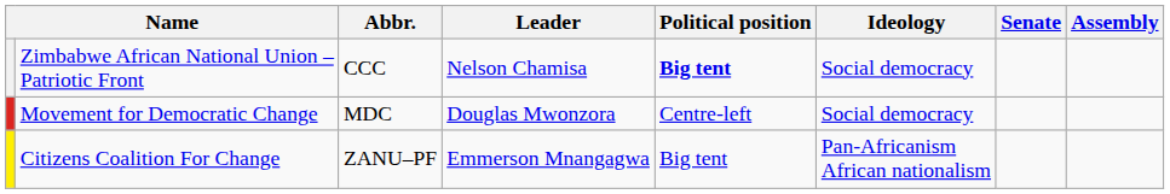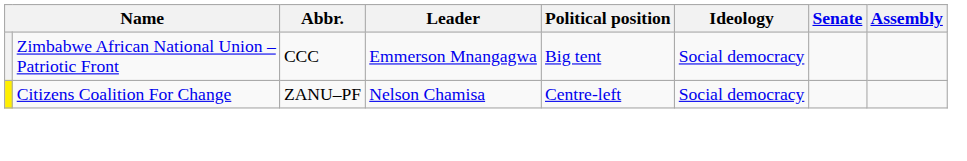Zimbabwe African National Union – Patriotic Front | Leader: Nelson Chamisa -> Emmerson Mnangagwa
Zimbabwe African National Union – Patriotic Front | Political position: bold -> normal
- row: Movement for Democratic Change | MDC | Douglas Mwonzora | Centre-left | Social democracy
Citizens Coalition For Change | Leader: Emmerson Mnangagwa -> Nelson Chamisa
Citizens Coalition For Change | Political position: Big tent -> Centre-left
Citizens Coalition For Change | Ideology: Pan-Africanism African nationalism -> Social democracy
